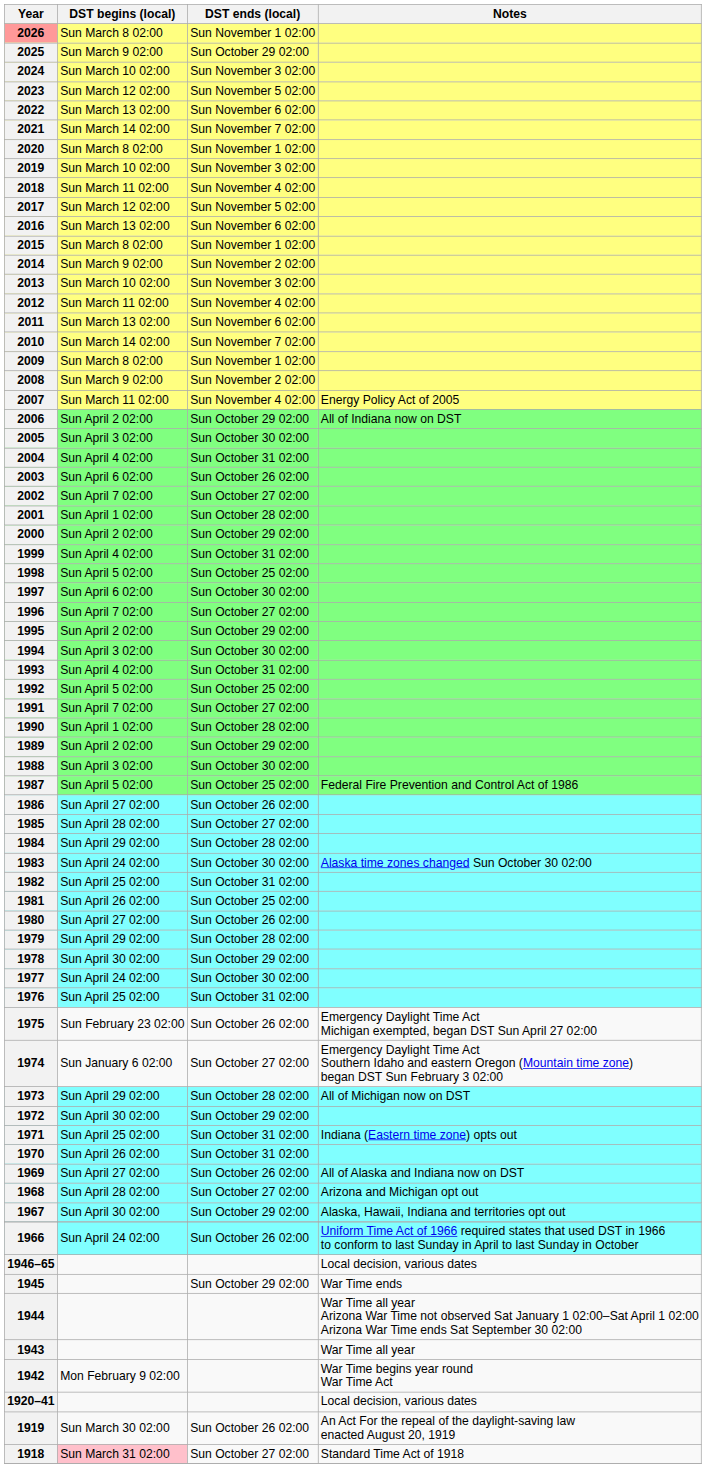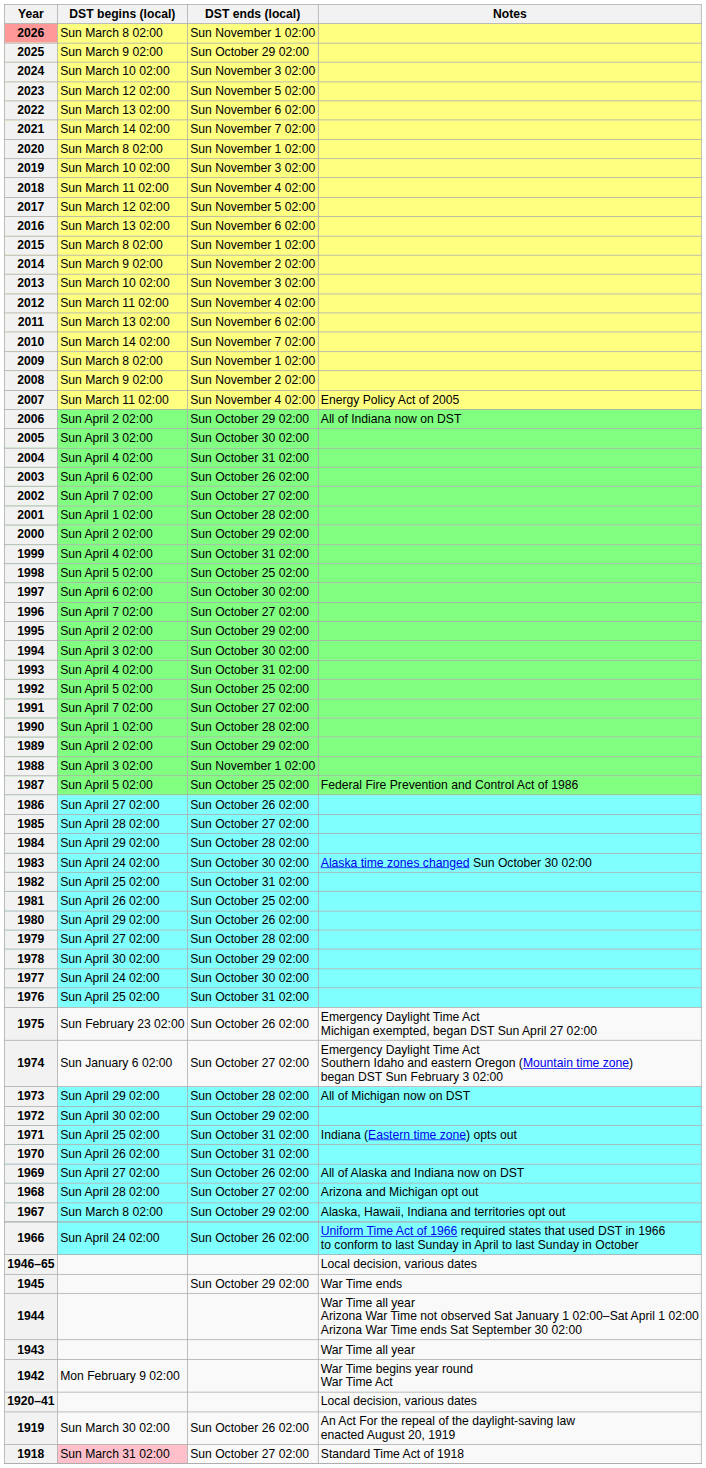1988 | DST ends (local): Sun October 30 02:00 -> Sun November 1 02:00
1980 | DST begins (local): Sun April 27 02:00 -> Sun April 29 02:00
1979 | DST begins (local): Sun April 29 02:00 -> Sun April 27 02:00
1967 | DST begins (local): Sun April 30 02:00 -> Sun March 8 02:00
